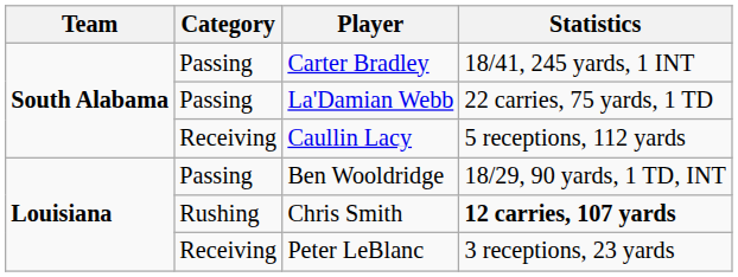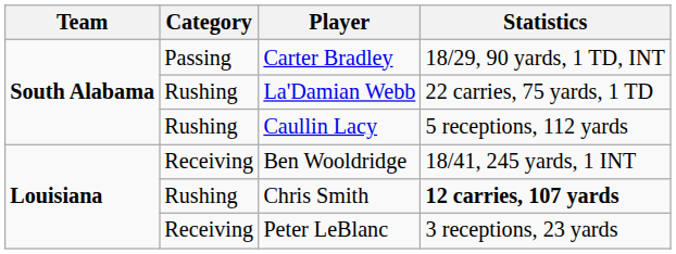Carter Bradley | Statistics: 18/41, 245 yards, 1 INT -> 18/29, 90 yards, 1 TD, INT
La'Damian Webb | Category: Passing -> Rushing
Caullin Lacy | Category: Receiving -> Rushing
Ben Wooldridge | Category: Passing -> Receiving
Ben Wooldridge | Statistics: 18/29, 90 yards, 1 TD, INT -> 18/41, 245 yards, 1 INT
